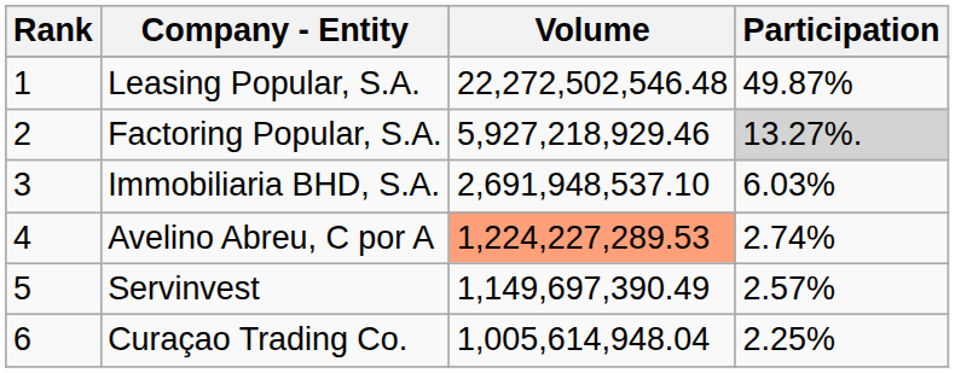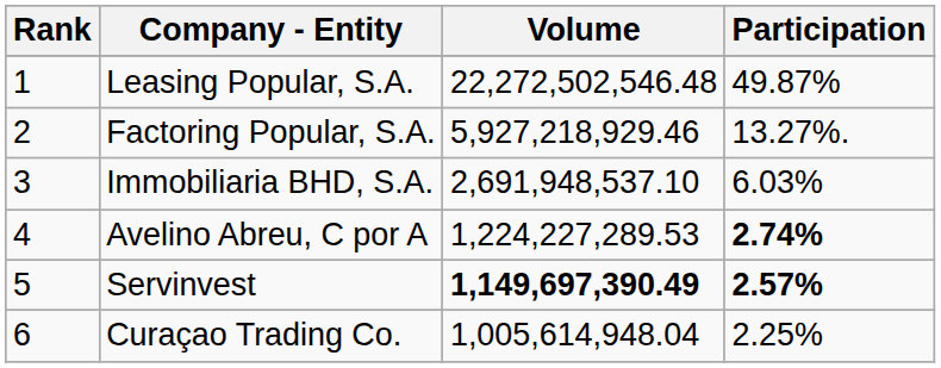Factoring Popular, S.A. | Participation: lightgrey background -> no background
Avelino Abreu, C por A | Volume: lightsalmon background -> no background
Avelino Abreu, C por A | Participation: normal -> bold
Servinvest | Volume: normal -> bold
Servinvest | Participation: normal -> bold
